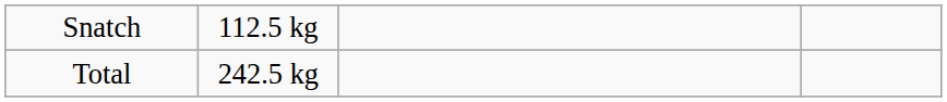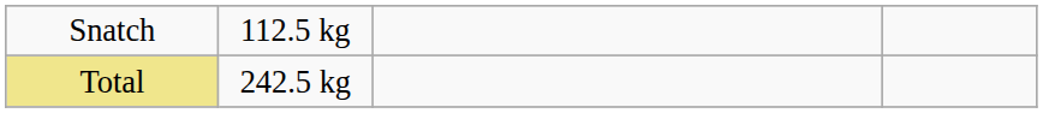row 2 | column 1: no background -> khaki background
